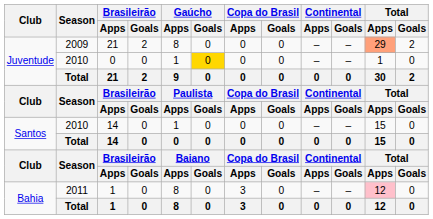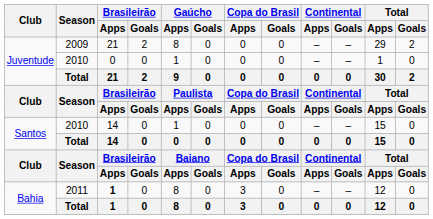row 3 | Total / Apps: lightsalmon background -> no background
row 4 | Gaúcho / Goals: gold background -> no background
row 12 | Brasileirão / Apps: normal -> bold
row 12 | Total / Apps: pink background -> no background
